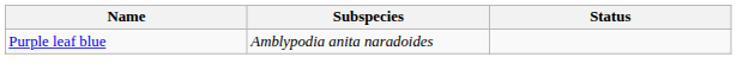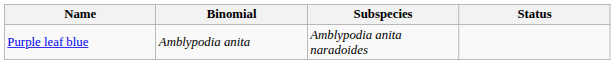+ column: Binomial | Amblypodia anita
